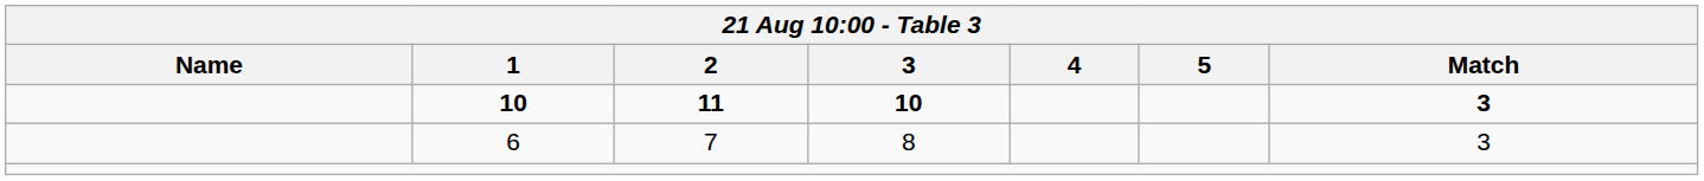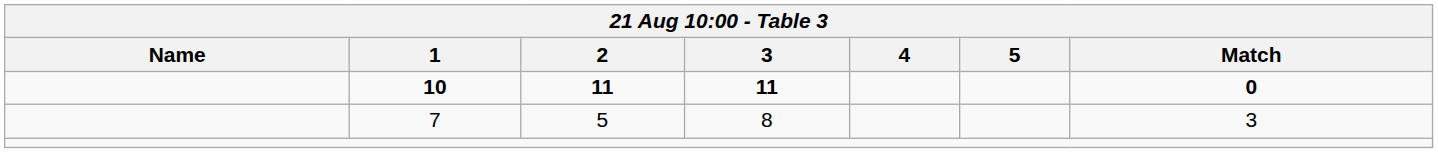row 3 | 3: 10 -> 11
row 3 | Match: 3 -> 0
row 4 | 1: 6 -> 7
row 4 | 2: 7 -> 5
